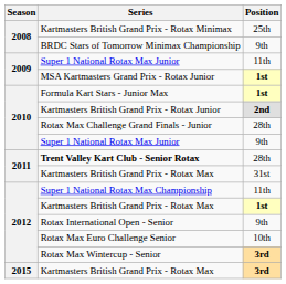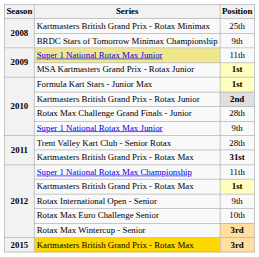Super 1 National Rotax Max Junior / 11th | Series: no background -> khaki background
Trent Valley Kart Club - Senior Rotax | Series: bold -> normal
Kartmasters British Grand Prix - Rotax Max / 31st | Position: normal -> bold
Kartmasters British Grand Prix - Rotax Max / 3rd | Series: no background -> gold background
